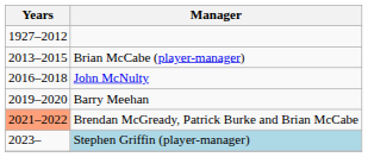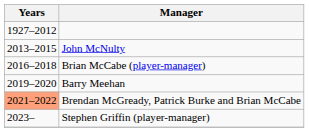row 3 | Manager: Brian McCabe (player-manager) -> John McNulty
row 4 | Manager: John McNulty -> Brian McCabe (player-manager)
row 7 | Manager: lightblue background -> no background
